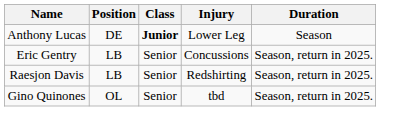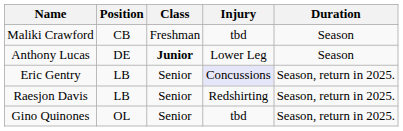+ row: Maliki Crawford | CB | Freshman | tbd | Season
Eric Gentry | Injury: no background -> lavender background
